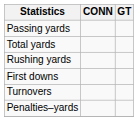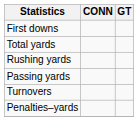rows swapped: First downs <-> Passing yards
